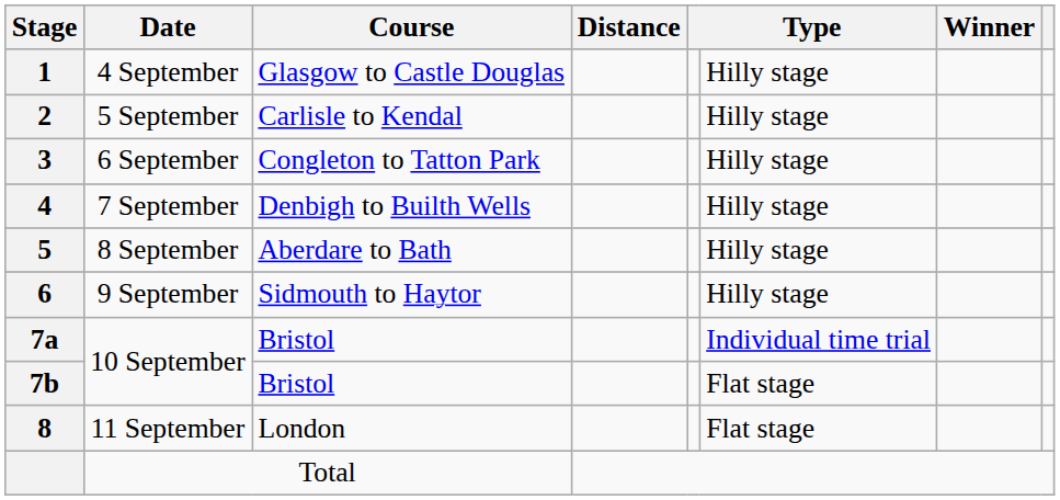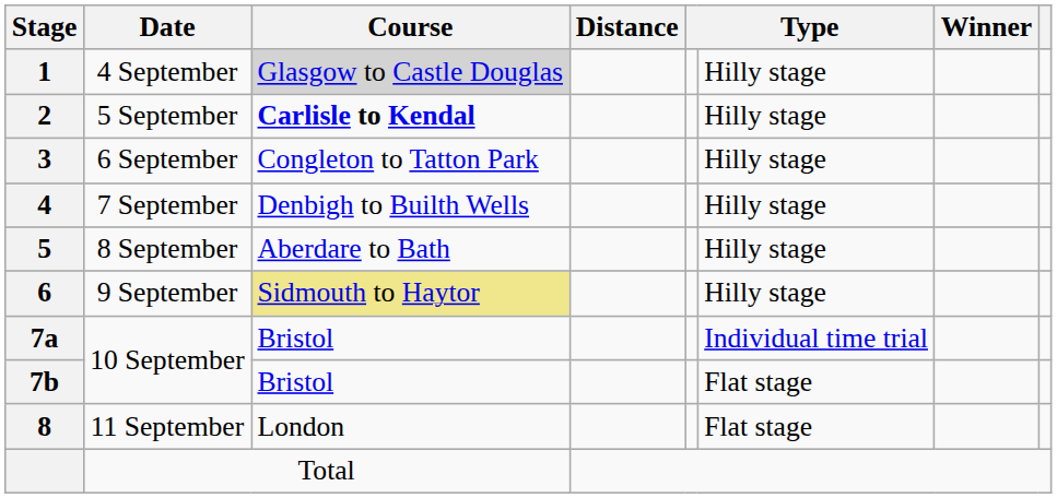4 September | Course: no background -> lightgrey background
5 September | Course: normal -> bold
9 September | Course: no background -> khaki background
